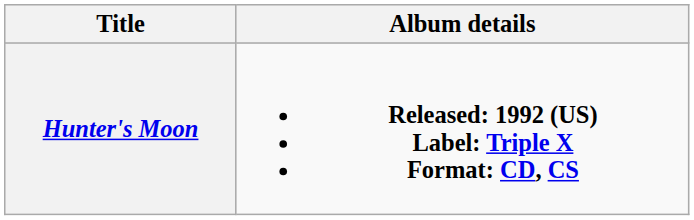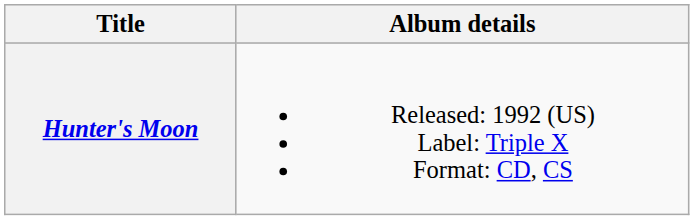Hunter's Moon | Album details: bold -> normal
